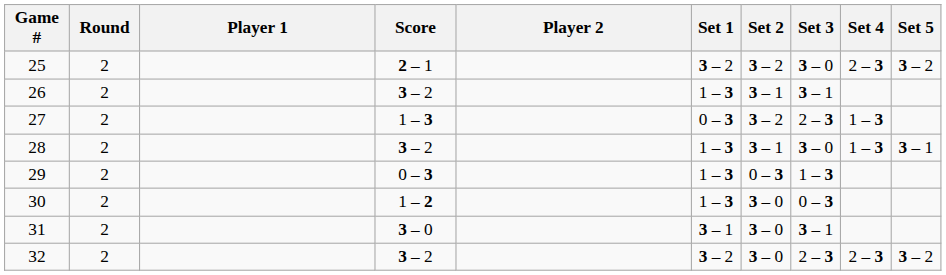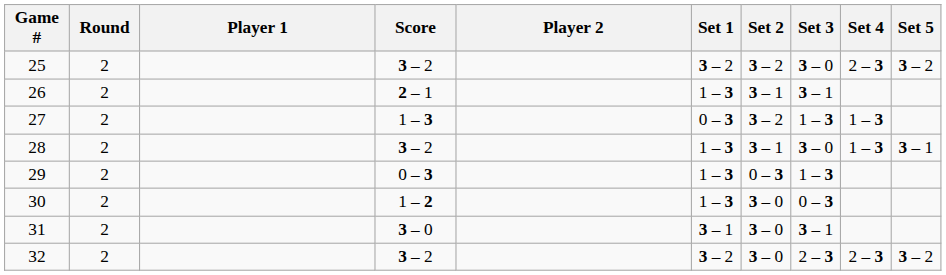25 | Score: 2 – 1 -> 3 – 2
26 | Score: 3 – 2 -> 2 – 1
27 | Set 3: 2 – 3 -> 1 – 3
